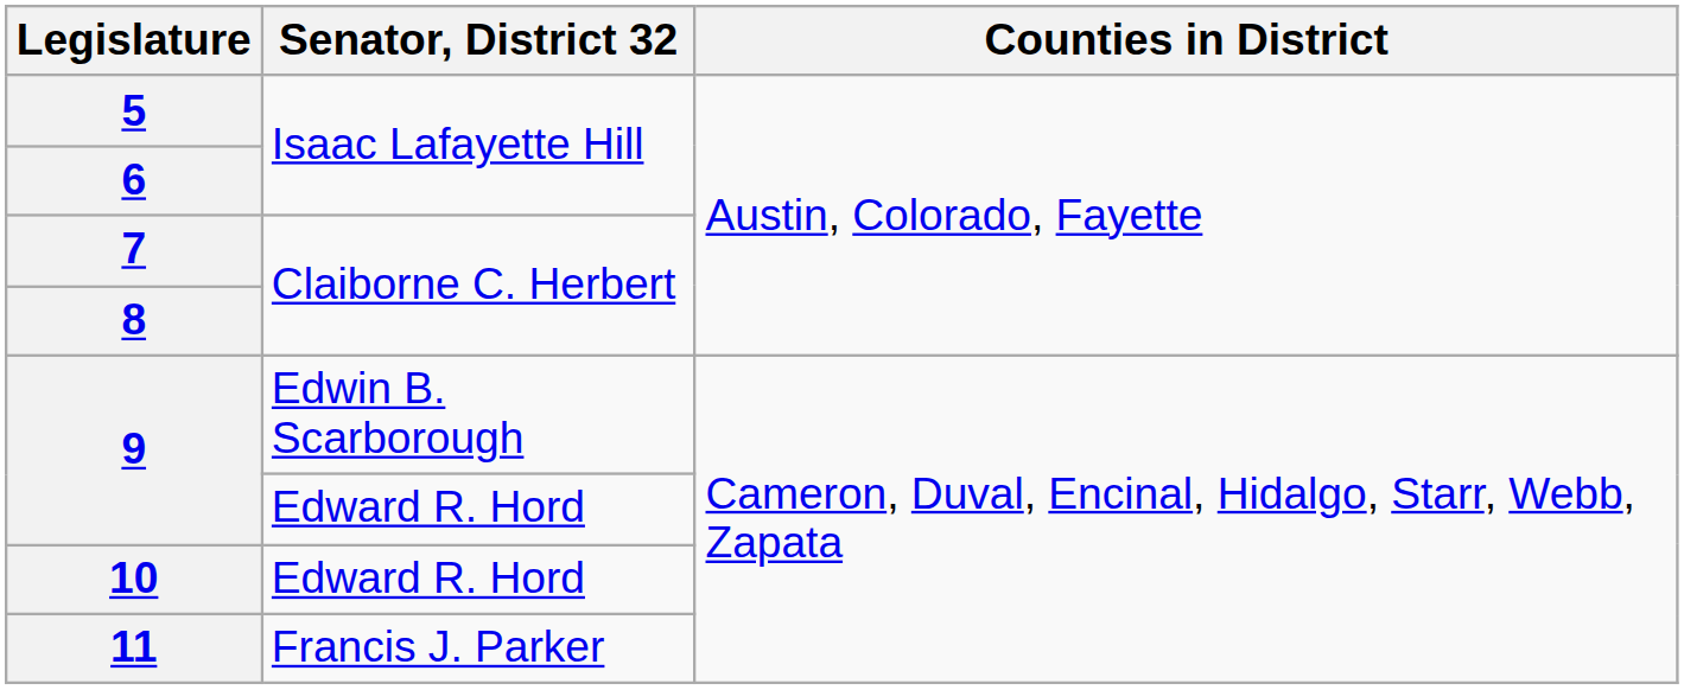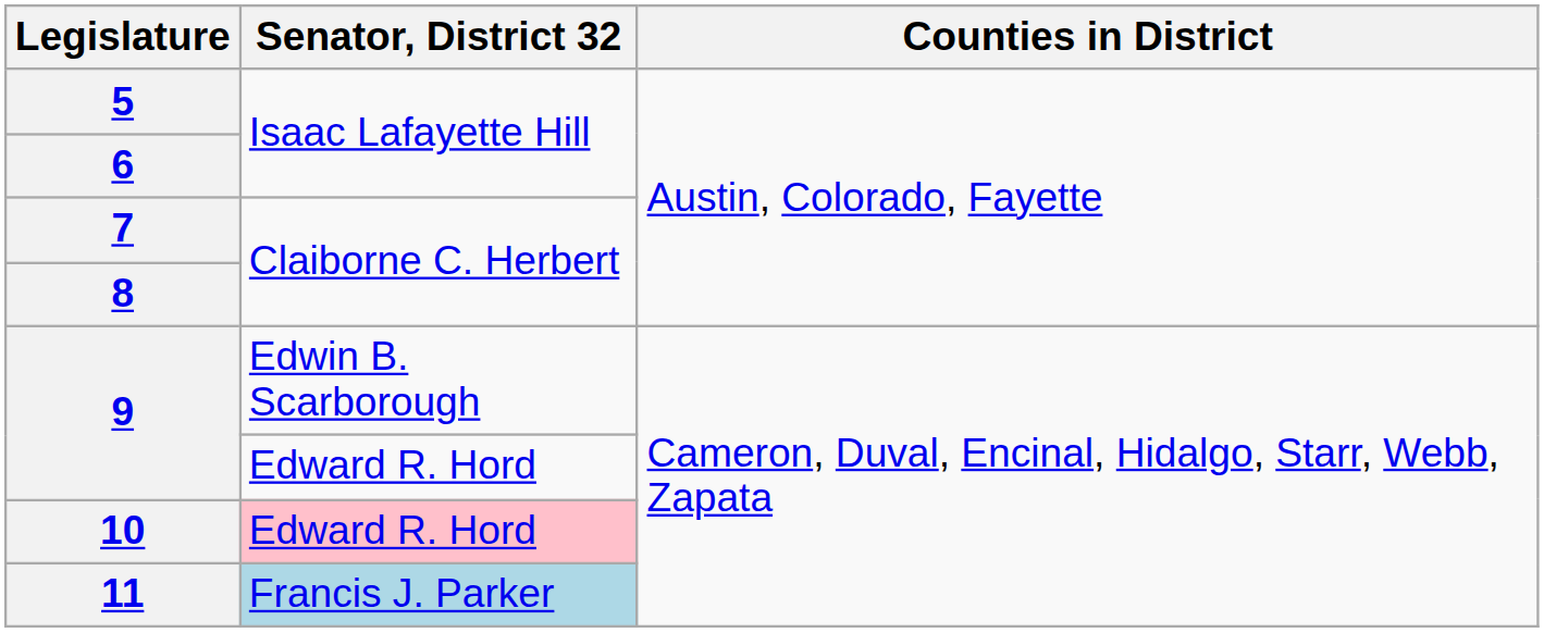10 | Senator, District 32: no background -> pink background
11 | Senator, District 32: no background -> lightblue background
